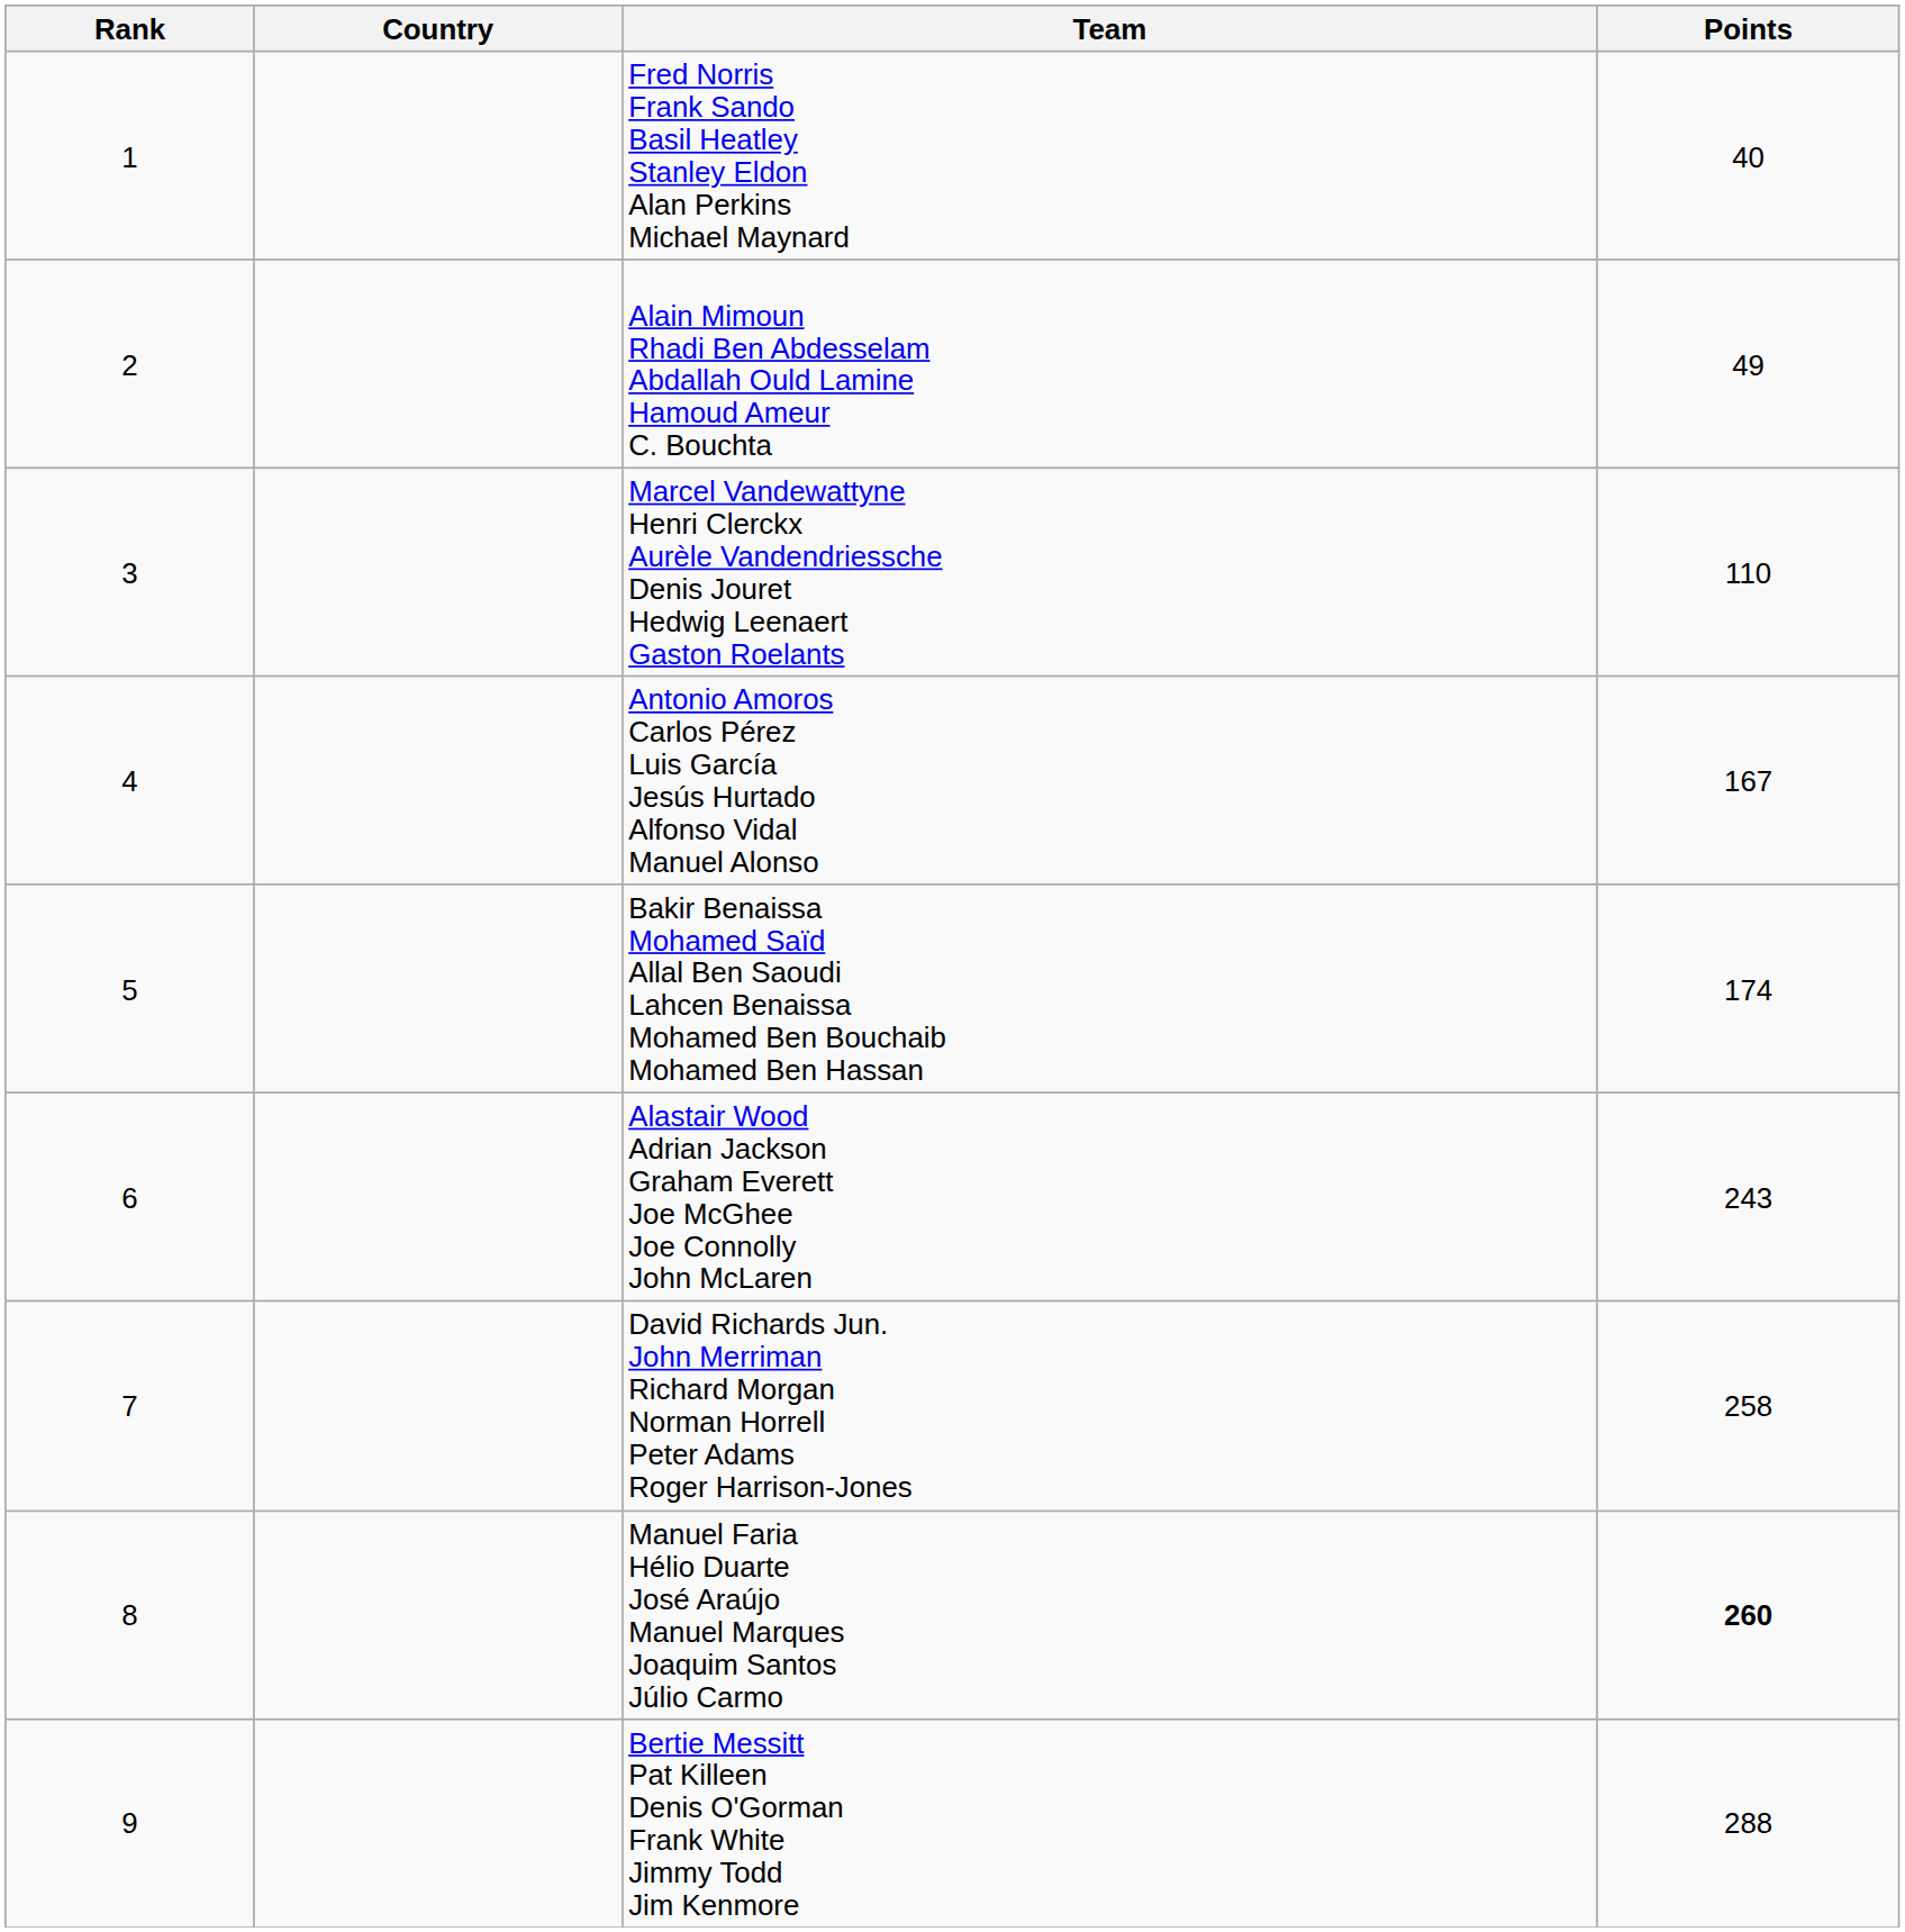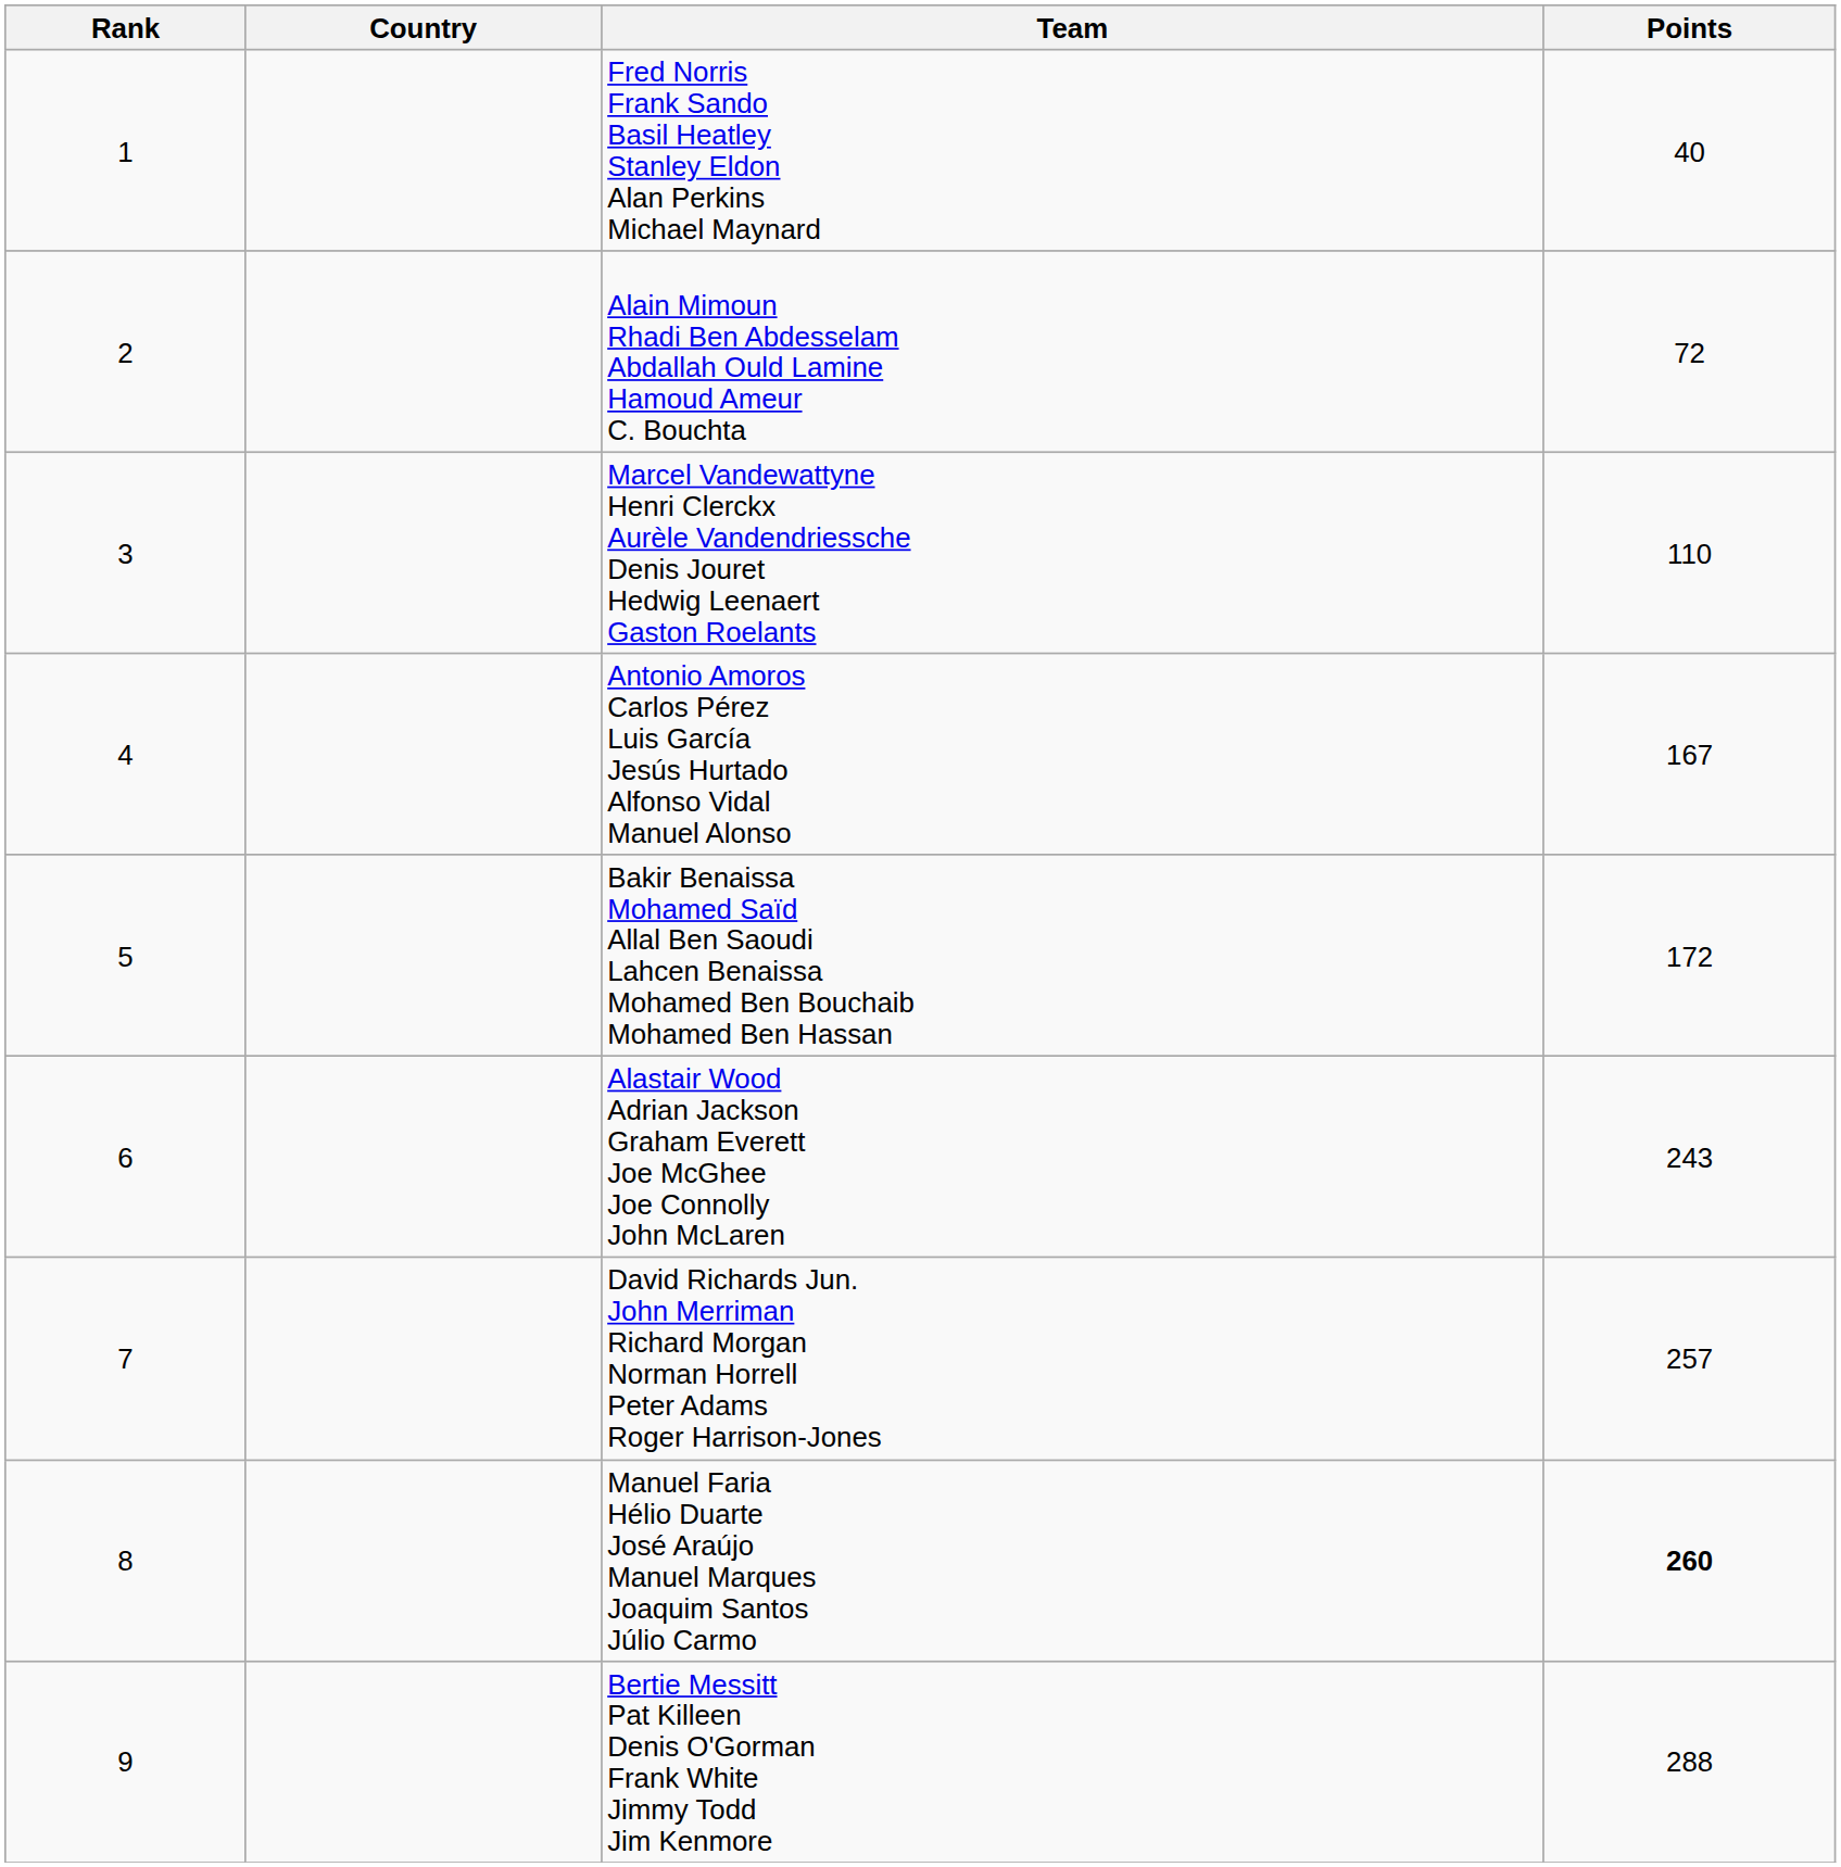row 3 | Points: 49 -> 72
row 6 | Points: 174 -> 172
row 8 | Points: 258 -> 257
